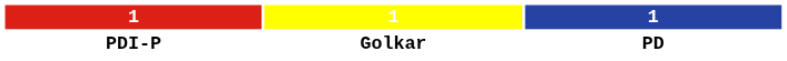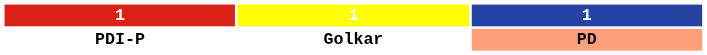PDI-P | column 3: no background -> lightsalmon background
